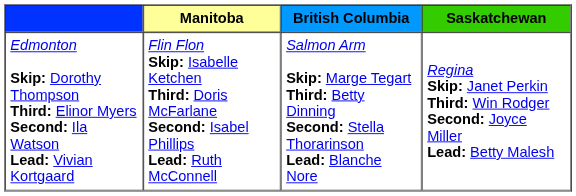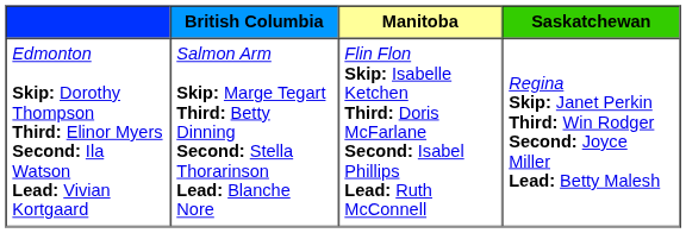columns swapped: British Columbia <-> Manitoba
